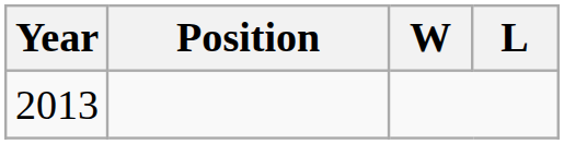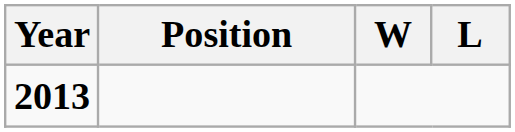2013 | Year: normal -> bold
